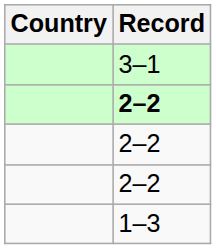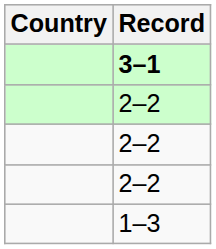row 2 | Record: normal -> bold
row 3 | Record: bold -> normal
